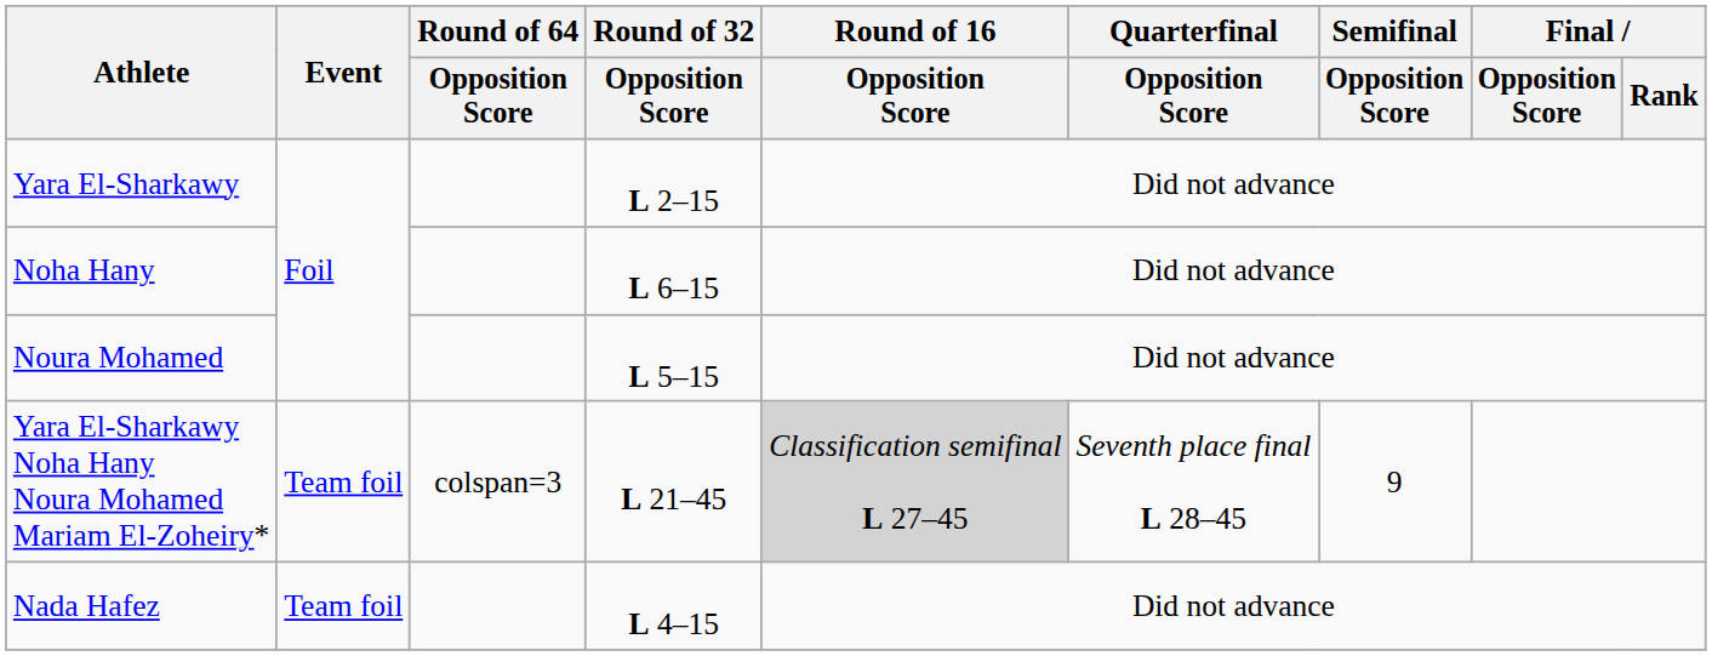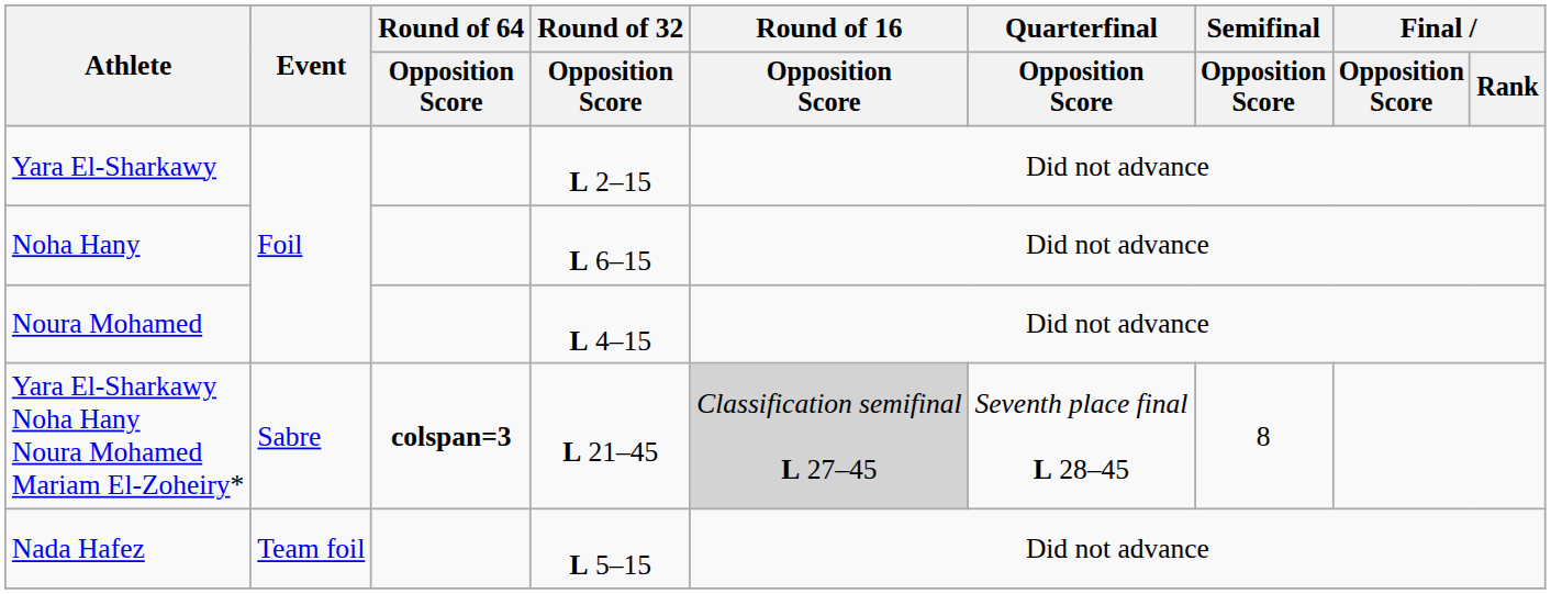Noura Mohamed | Round of 32 / Opposition Score: L 5–15 -> L 4–15
Yara El-Sharkawy Noha Hany Noura Mohamed Mariam El-Zoheiry* | Event: Team foil -> Sabre
Yara El-Sharkawy Noha Hany Noura Mohamed Mariam El-Zoheiry* | Round of 64 / Opposition Score: normal -> bold
Yara El-Sharkawy Noha Hany Noura Mohamed Mariam El-Zoheiry* | Semifinal / Opposition Score: 9 -> 8
Nada Hafez | Round of 32 / Opposition Score: L 4–15 -> L 5–15
